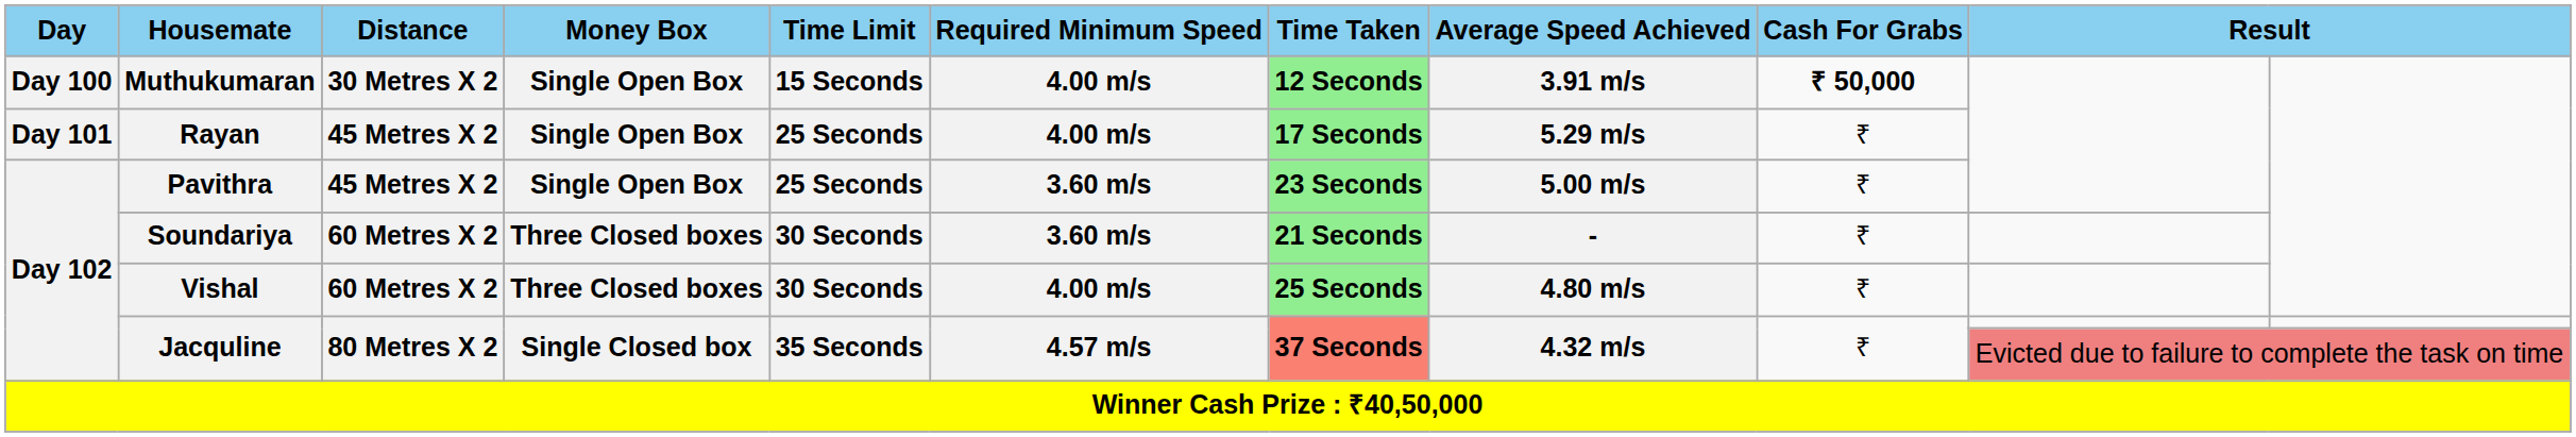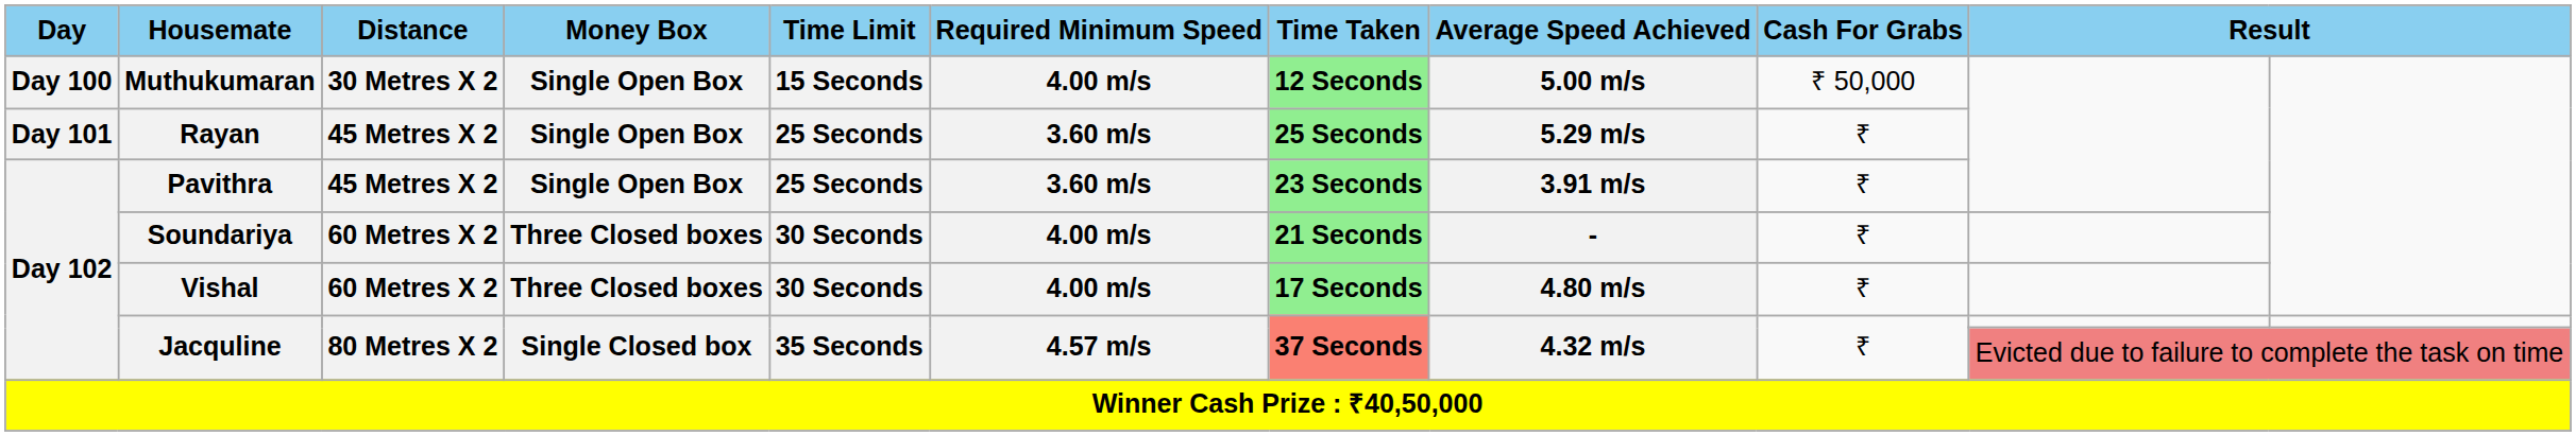Muthukumaran | Average Speed Achieved: 3.91 m/s -> 5.00 m/s
Muthukumaran | Cash For Grabs: bold -> normal
Rayan | Required Minimum Speed: 4.00 m/s -> 3.60 m/s
Rayan | Time Taken: 17 Seconds -> 25 Seconds
Pavithra | Average Speed Achieved: 5.00 m/s -> 3.91 m/s
Soundariya | Required Minimum Speed: 3.60 m/s -> 4.00 m/s
Vishal | Time Taken: 25 Seconds -> 17 Seconds
